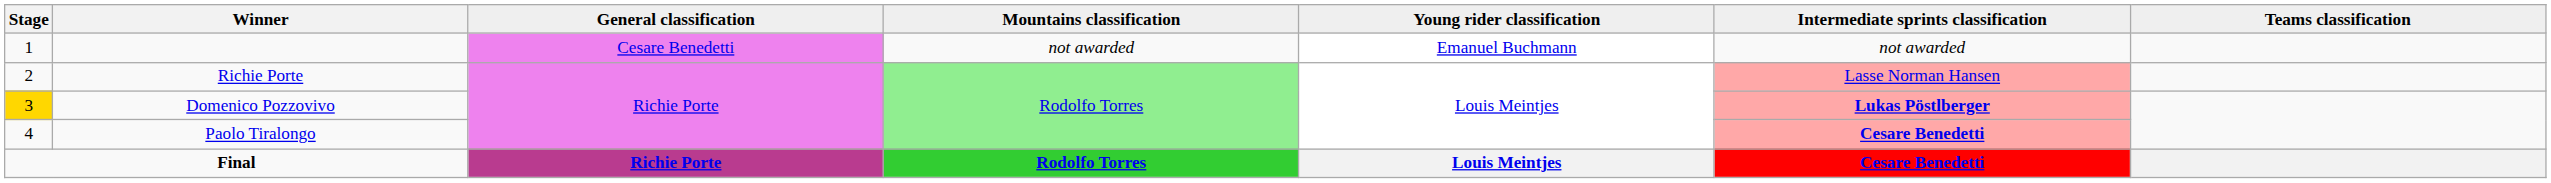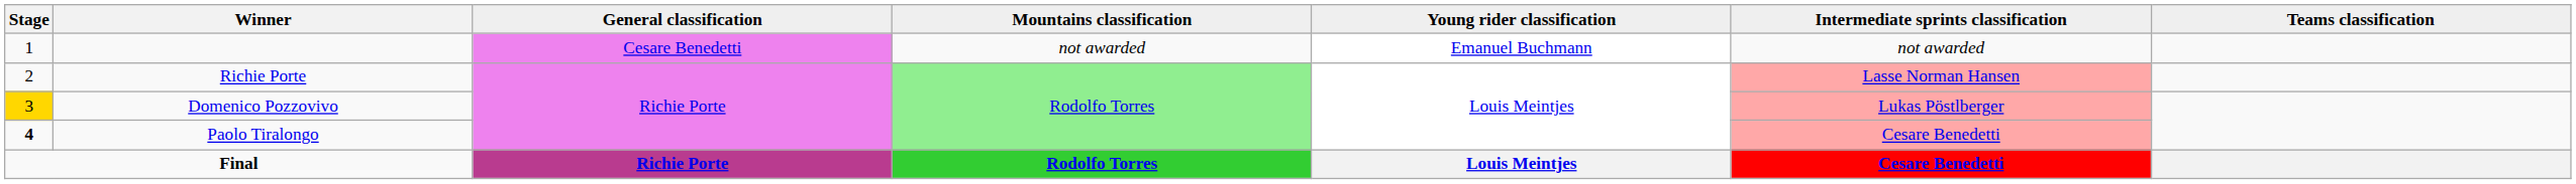Domenico Pozzovivo | Intermediate sprints classification: bold -> normal
Paolo Tiralongo | Stage: normal -> bold
Paolo Tiralongo | Intermediate sprints classification: bold -> normal
